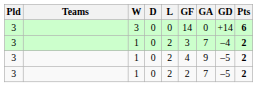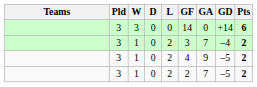columns swapped: Teams <-> Pld
